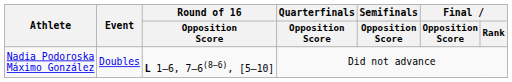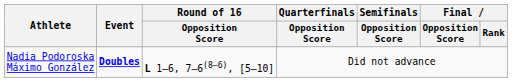Nadia Podoroska Máximo González | Event: normal -> bold
